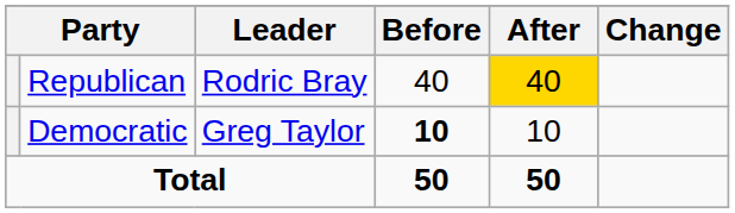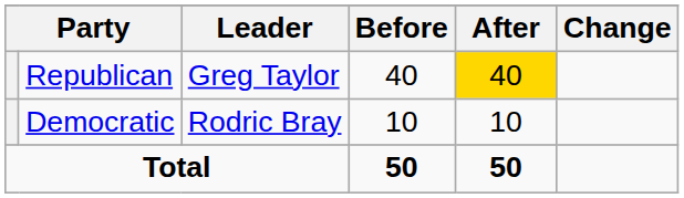Republican | Leader: Rodric Bray -> Greg Taylor
Democratic | Leader: Greg Taylor -> Rodric Bray
Democratic | Before: bold -> normal
